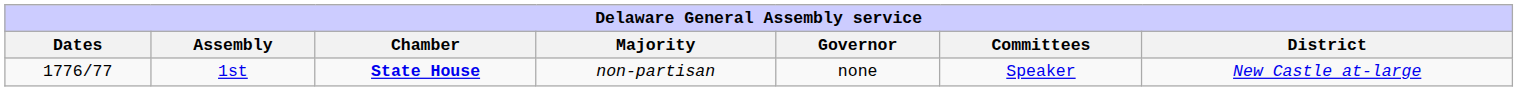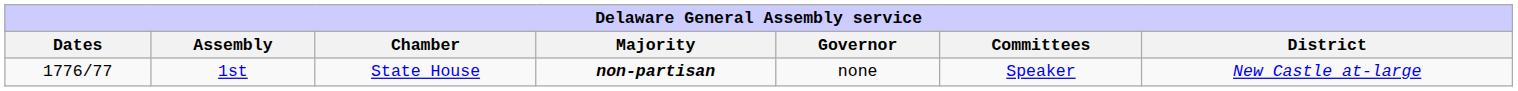1st | Chamber: bold -> normal
1st | Majority: normal -> bold
